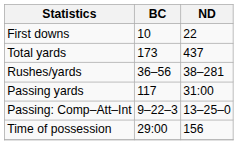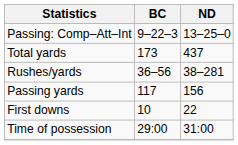rows swapped: First downs <-> Passing: Comp–Att–Int
Passing yards | ND: 31:00 -> 156
Time of possession | ND: 156 -> 31:00
